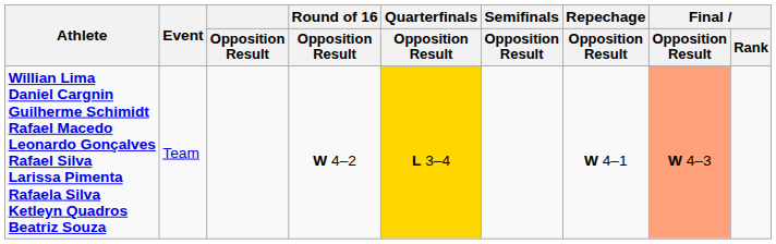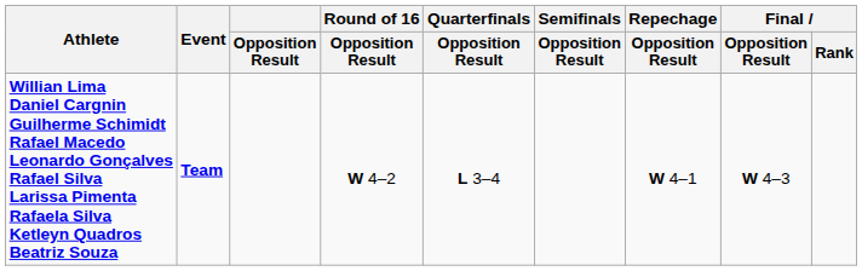row 3 | Event: normal -> bold
row 3 | Quarterfinals / Opposition Result: gold background -> no background
row 3 | Final / Opposition Result: lightsalmon background -> no background
